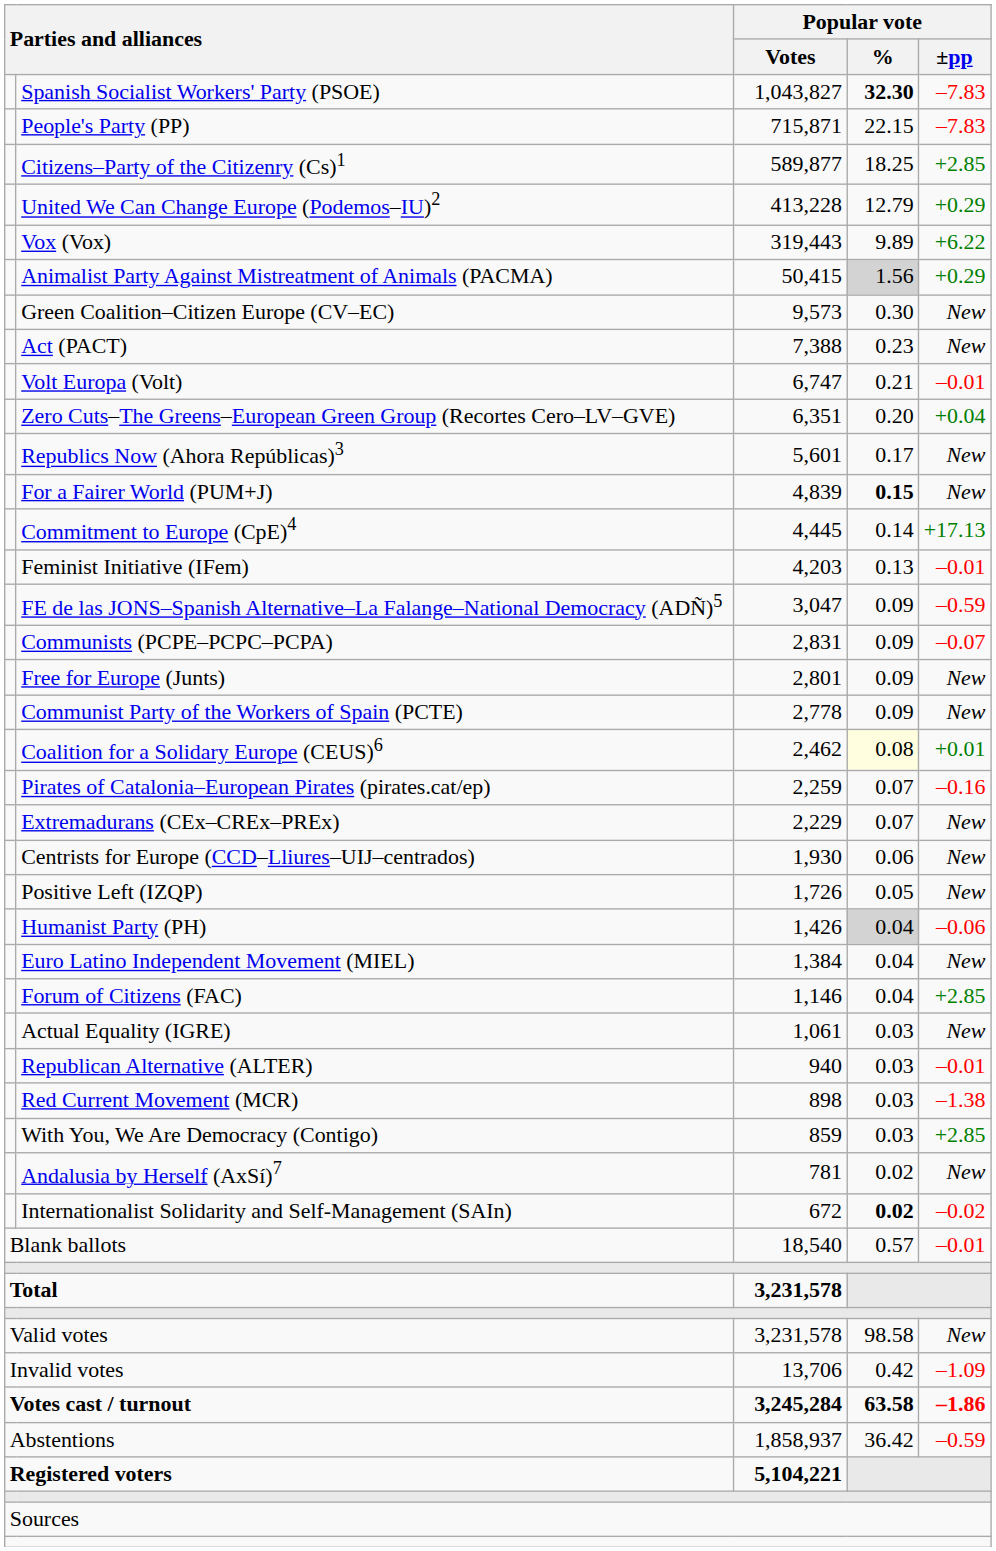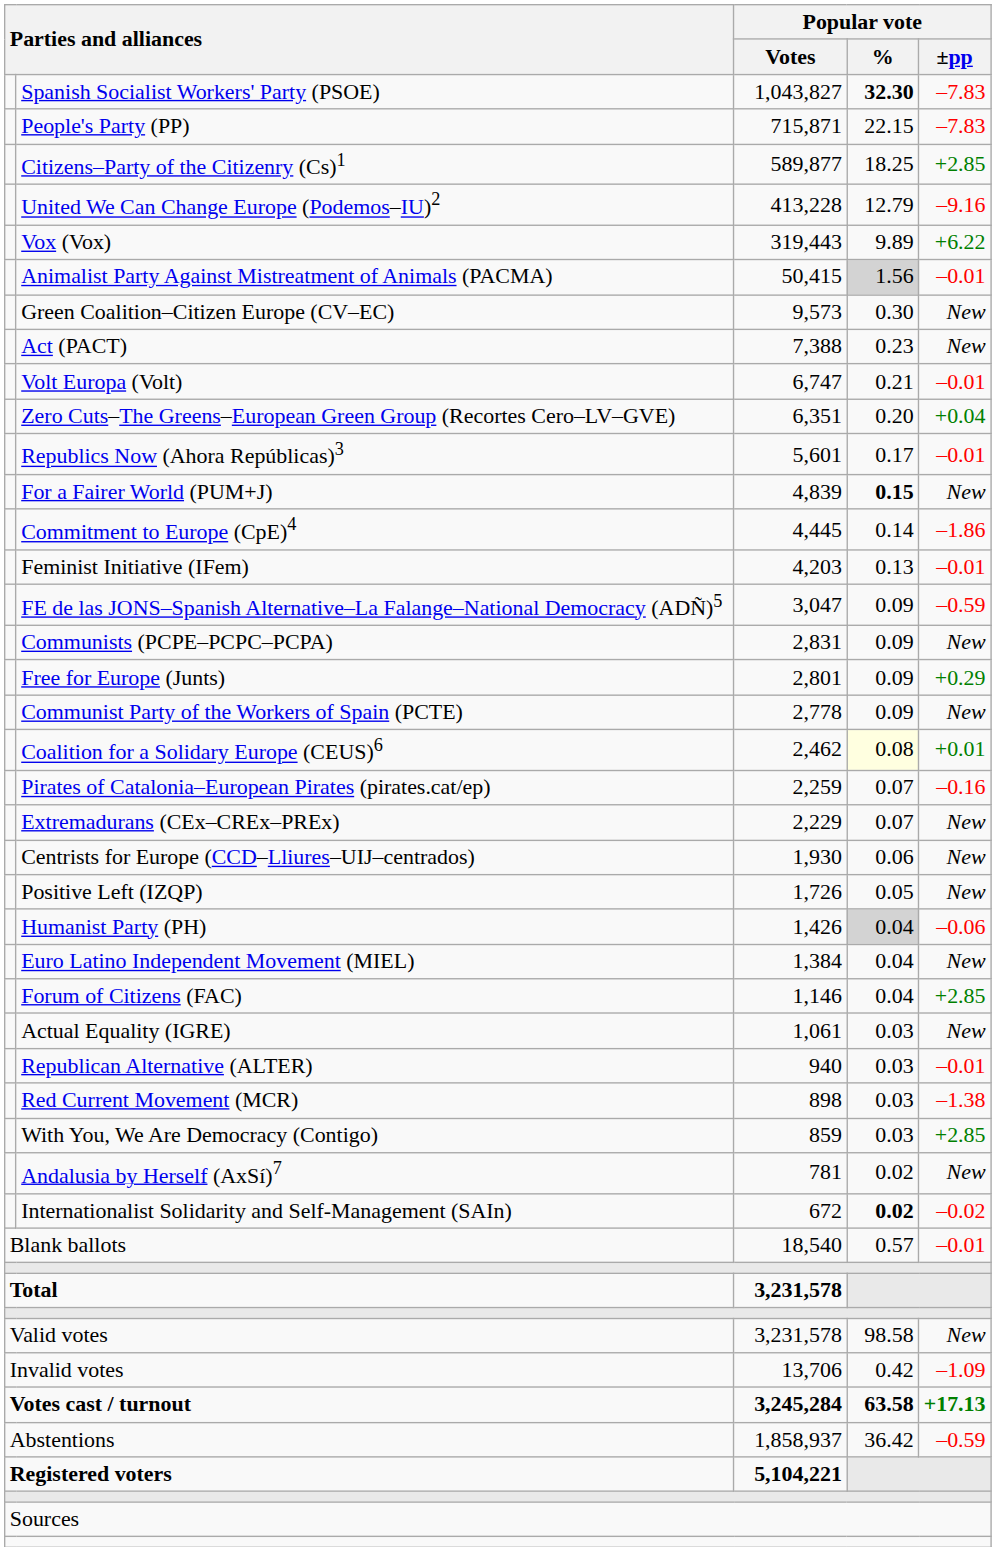United We Can Change Europe (Podemos–IU)2 | Popular vote / ±pp: +0.29 -> –9.16
Animalist Party Against Mistreatment of Animals (PACMA) | Popular vote / ±pp: +0.29 -> –0.01
Republics Now (Ahora Repúblicas)3 | Popular vote / ±pp: New -> –0.01
Commitment to Europe (CpE)4 | Popular vote / ±pp: +17.13 -> –1.86
Communists (PCPE–PCPC–PCPA) | Popular vote / ±pp: –0.07 -> New
Free for Europe (Junts) | Popular vote / ±pp: New -> +0.29
Votes cast / turnout | Popular vote / ±pp: –1.86 -> +17.13
